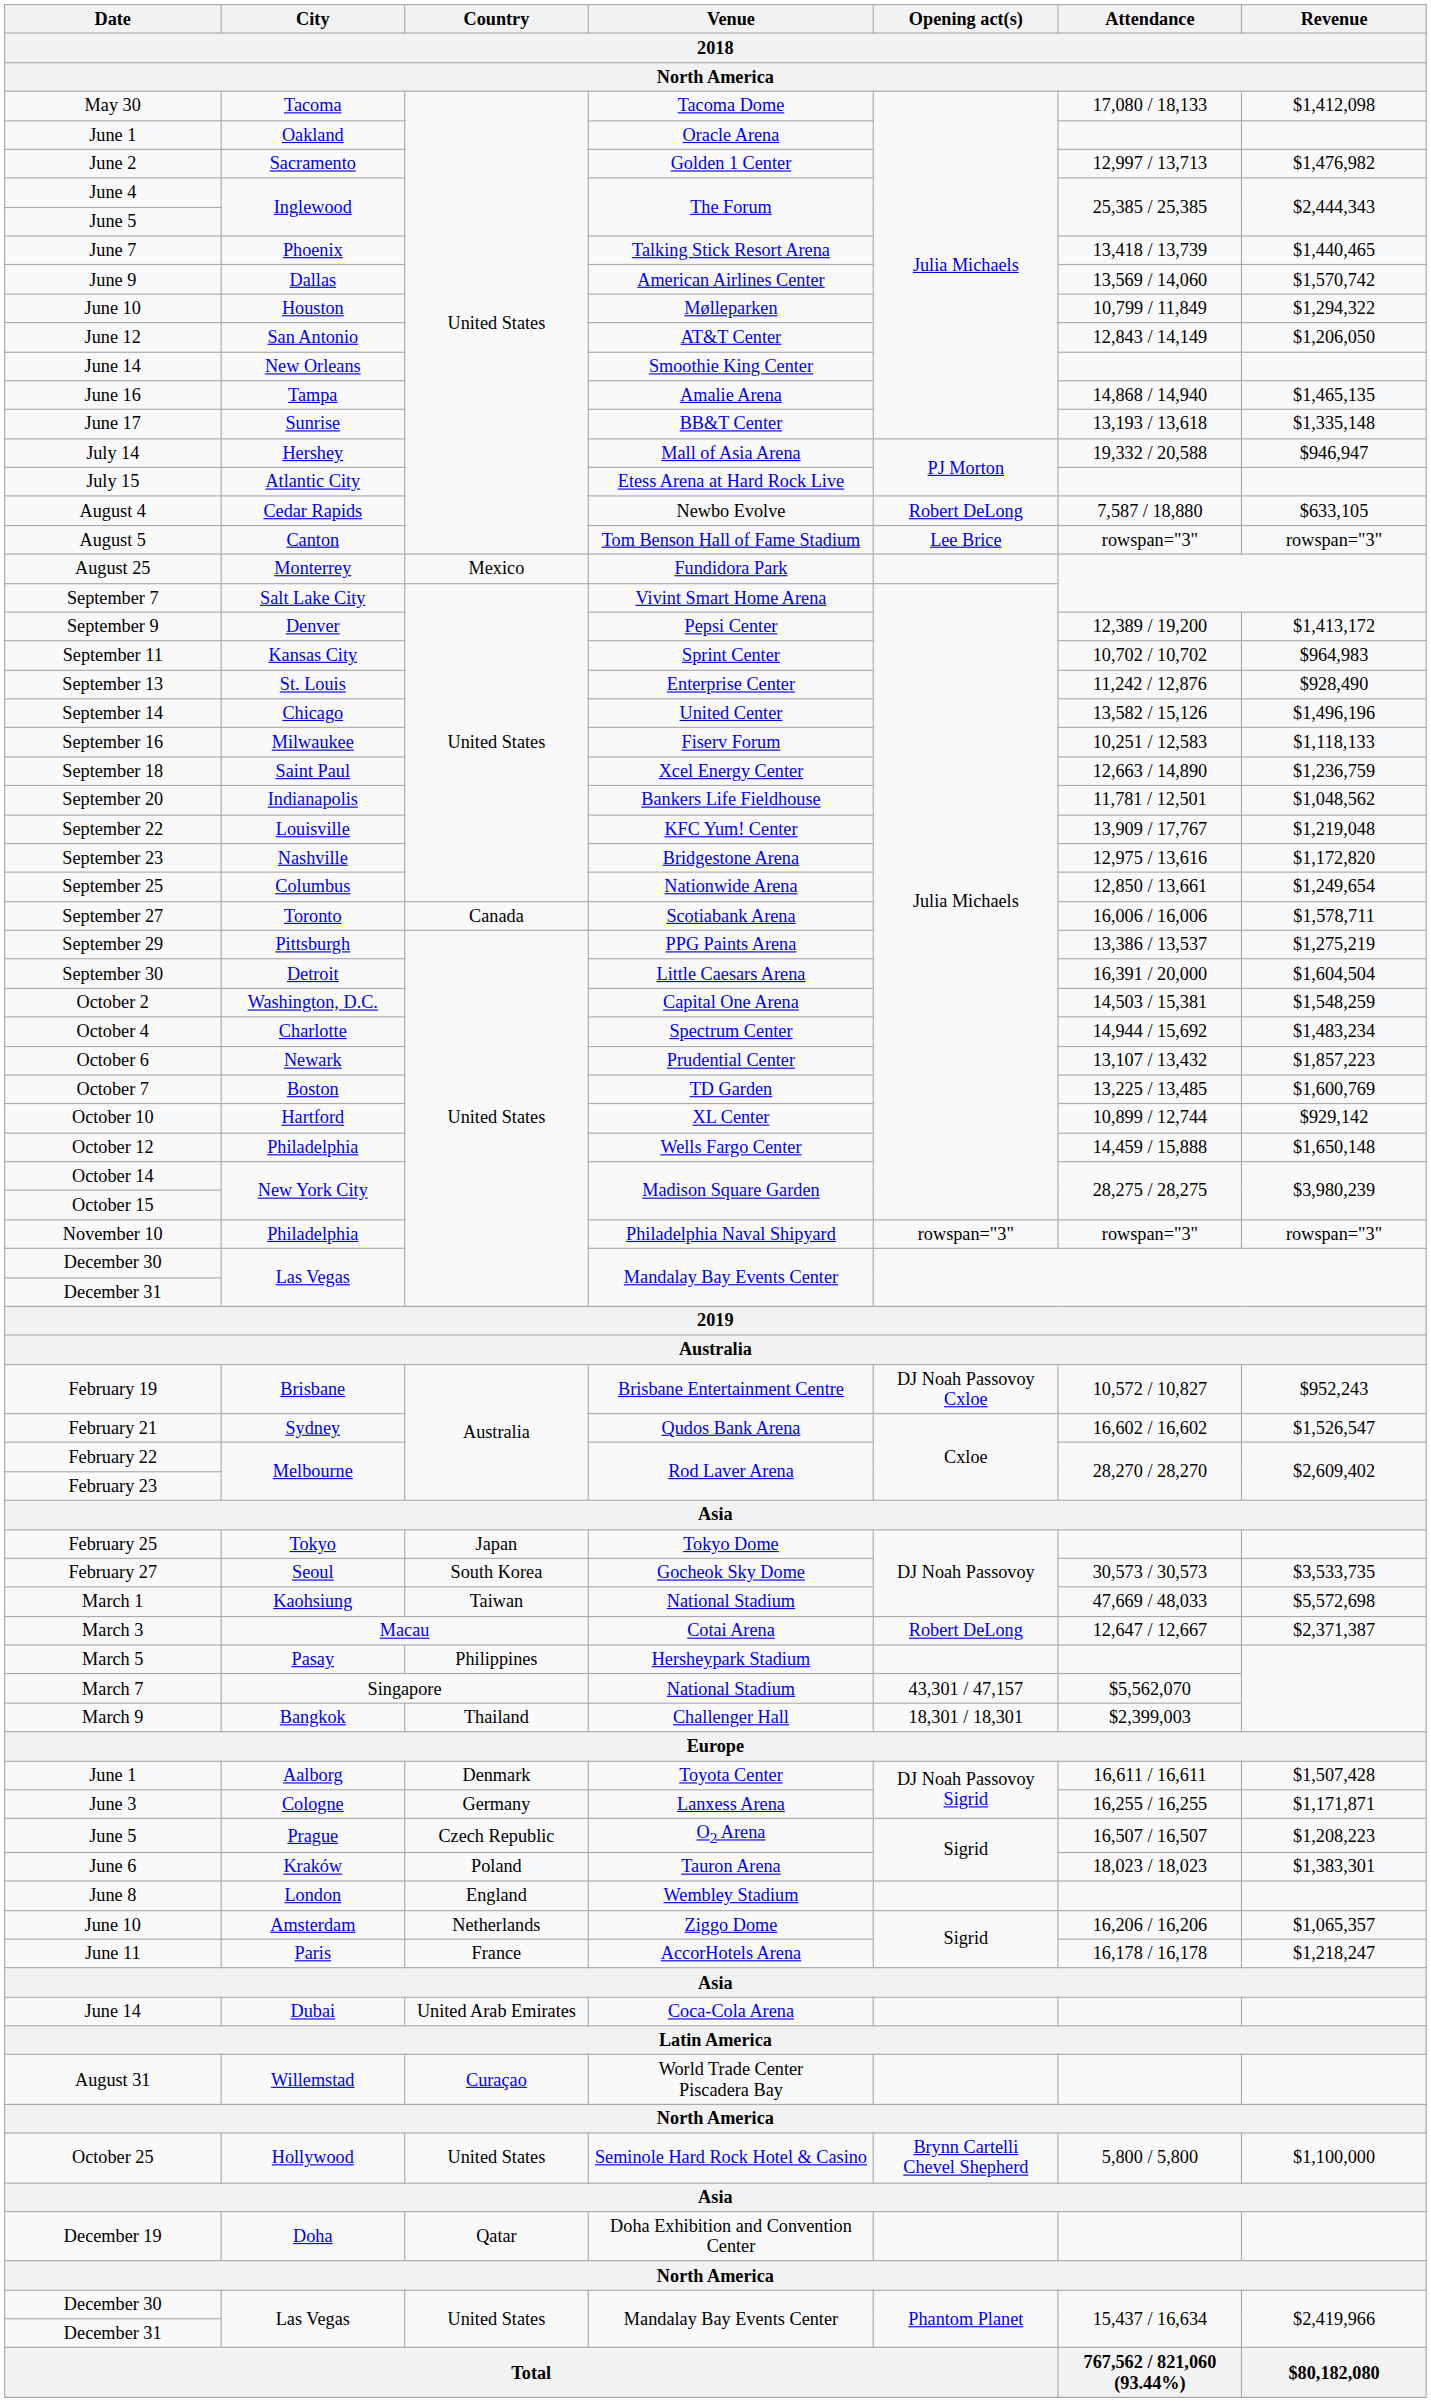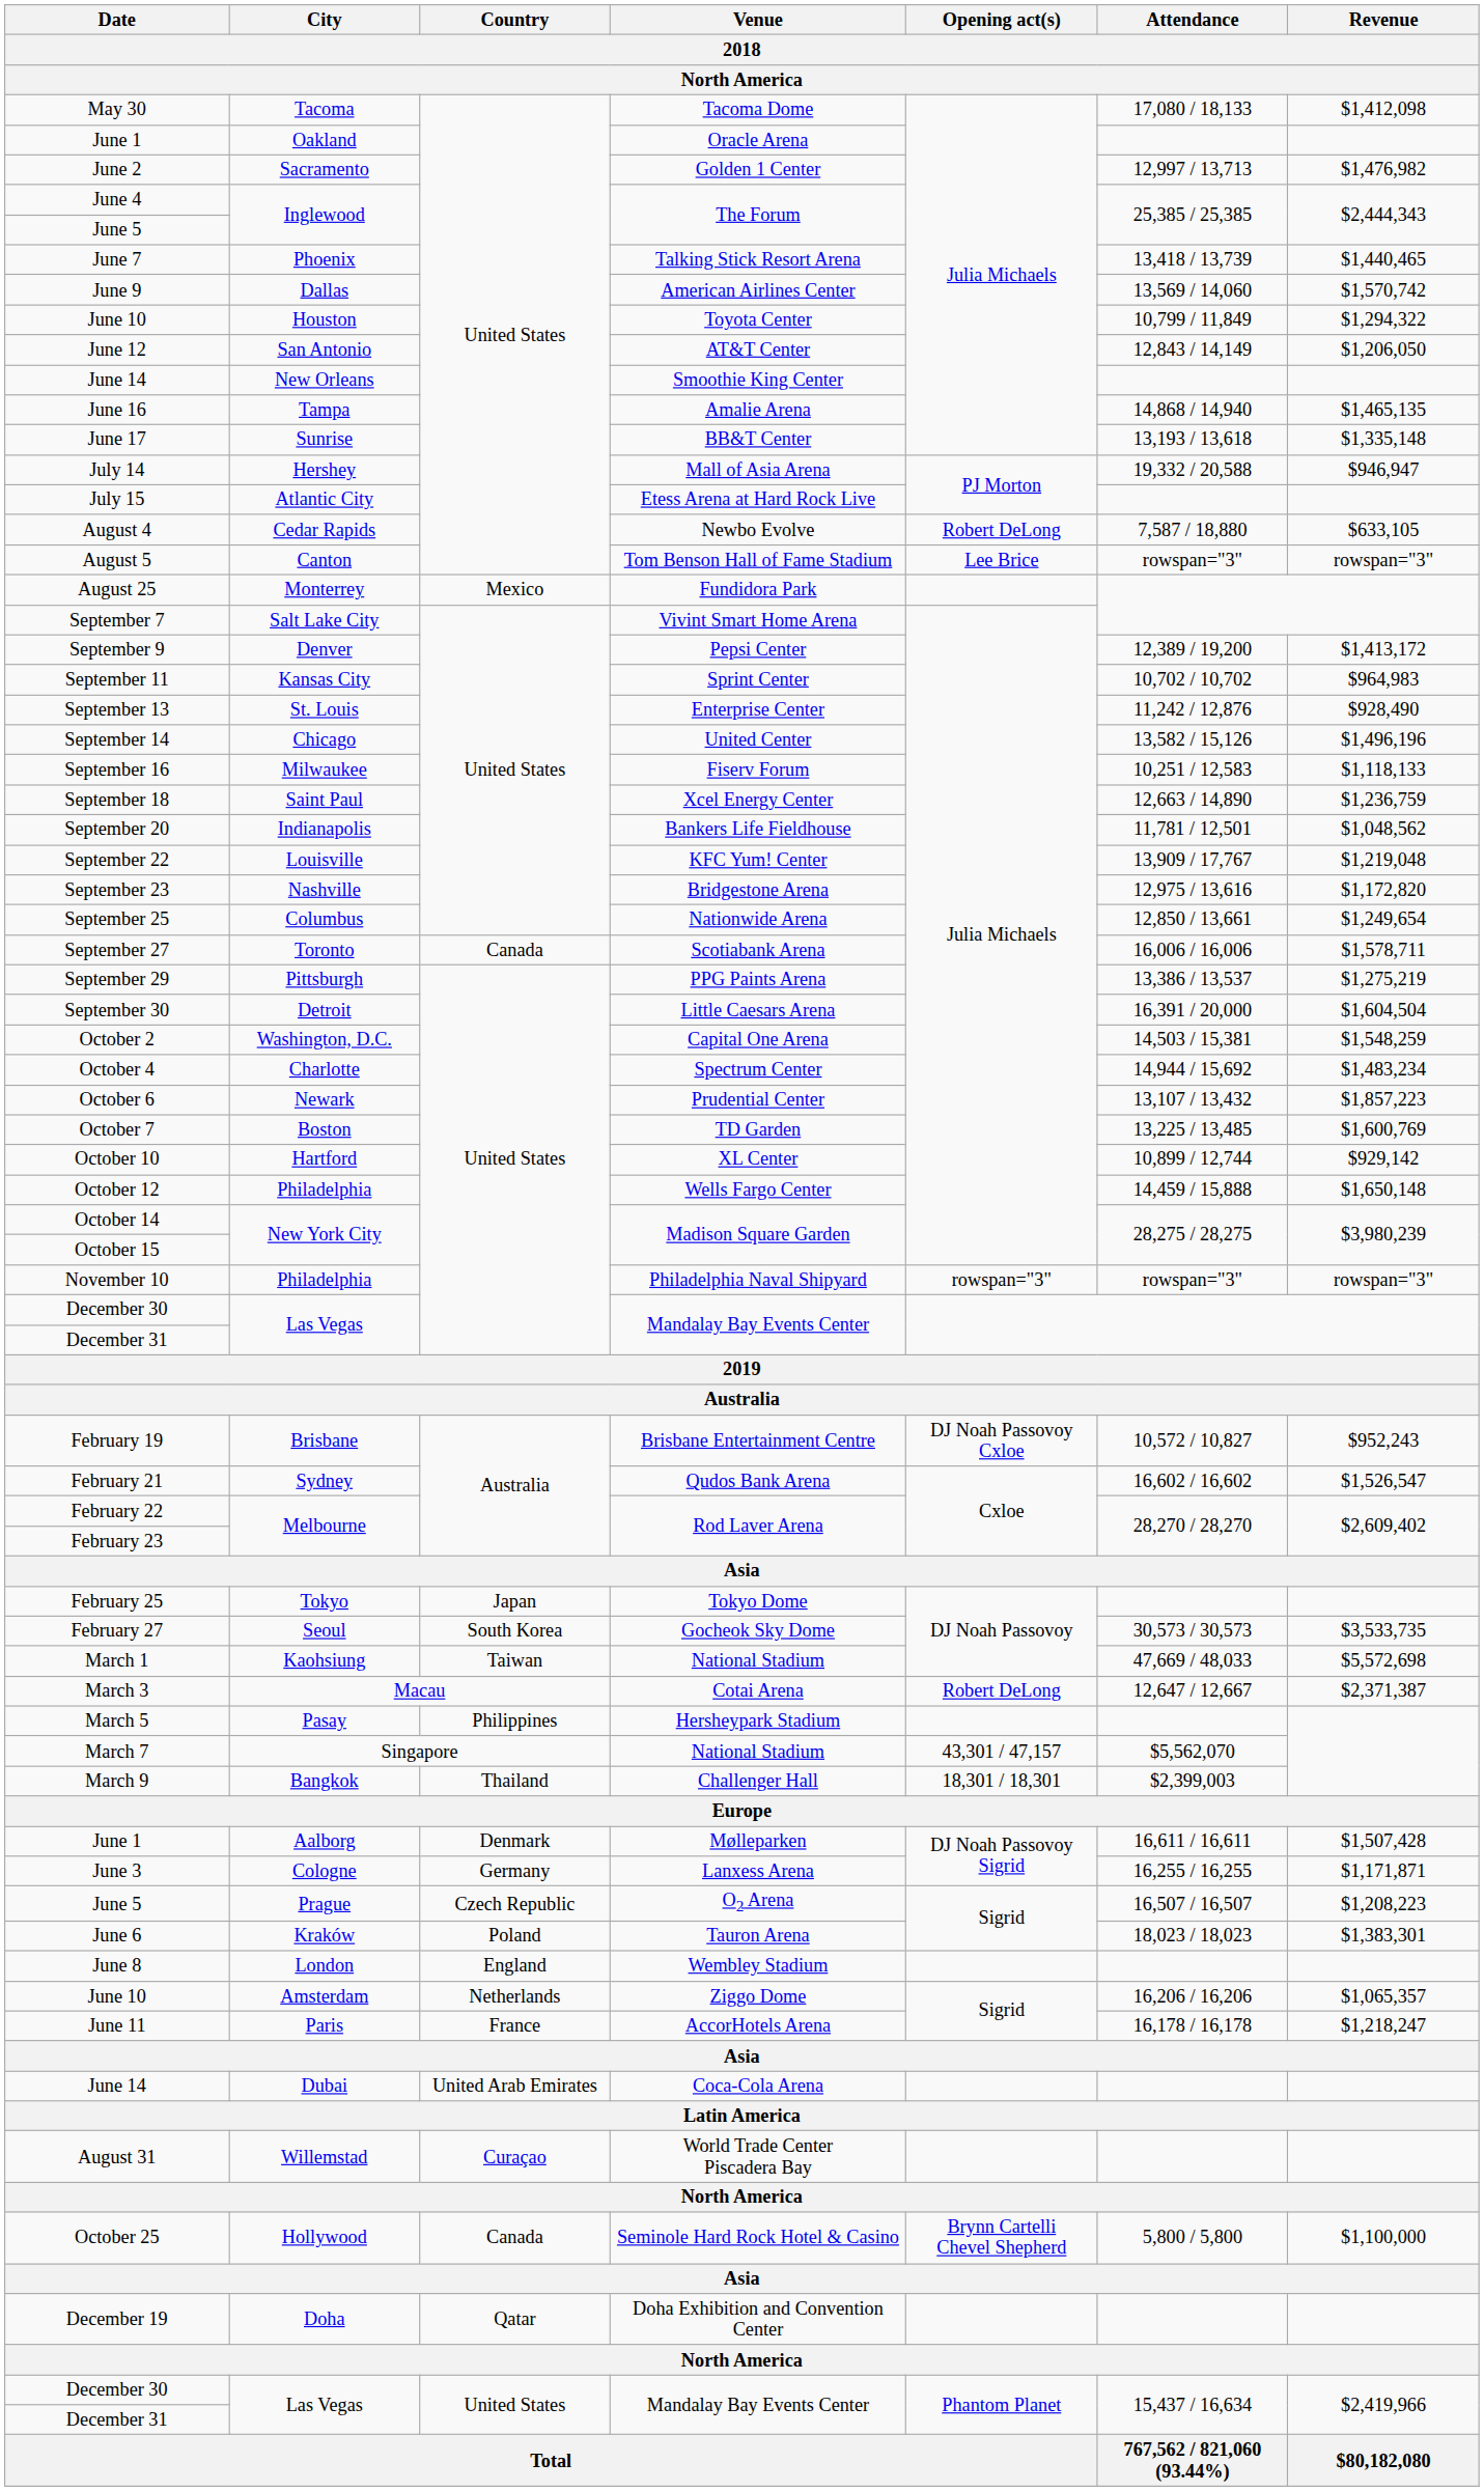June 10 / Houston | Venue: Mølleparken -> Toyota Center
June 1 / Aalborg | Venue: Toyota Center -> Mølleparken
October 25 | Country: United States -> Canada
